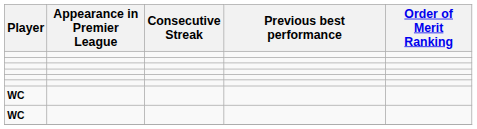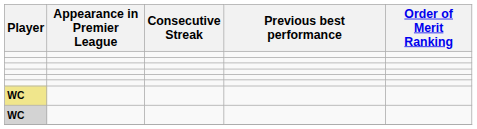row 8 | Player: no background -> khaki background
row 9 | Player: no background -> lightgrey background
